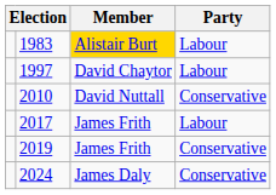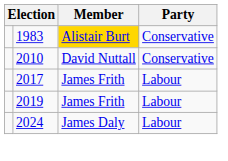1983 | Party: Labour -> Conservative
- row: 1997 | David Chaytor | Labour
2019 | Party: Conservative -> Labour
2024 | Party: Conservative -> Labour
